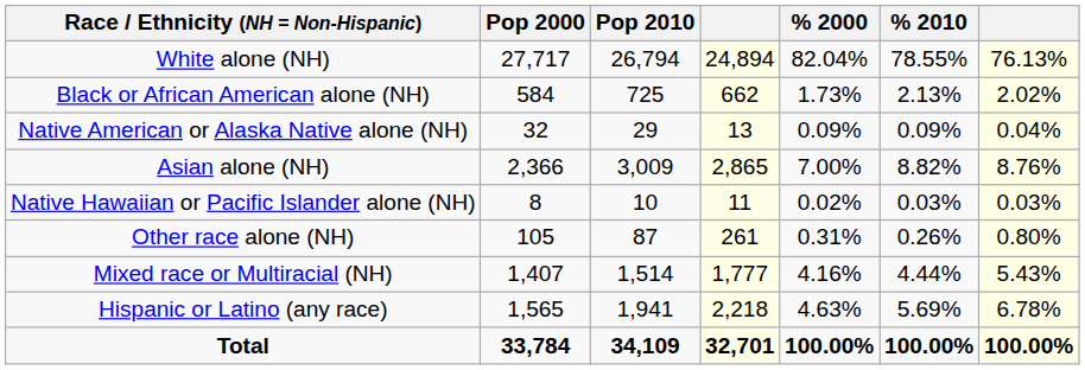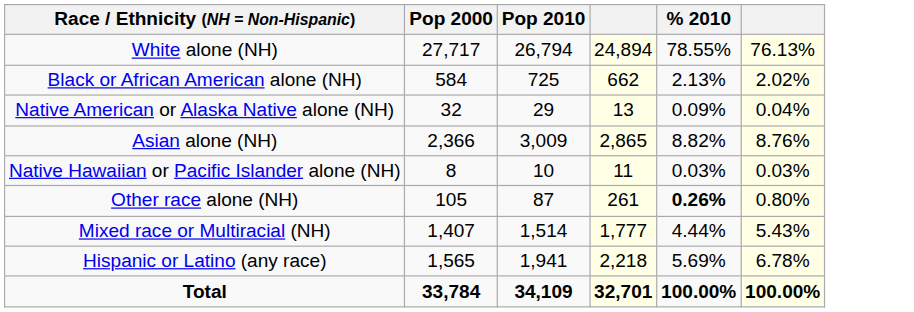- column: % 2000 | 82.04% | 1.73% | 0.09% | 7.00% | 0.02% | 0.31% | 4.16% | 4.63% | 100.00%
Other race alone (NH) | % 2010: normal -> bold
